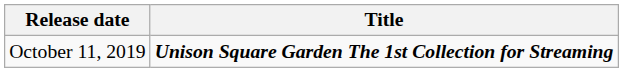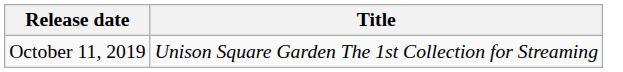October 11, 2019 | Title: bold -> normal
